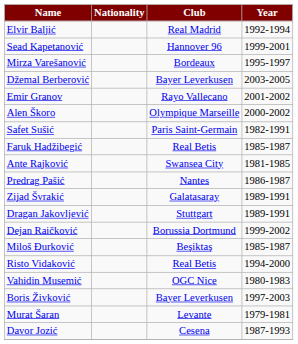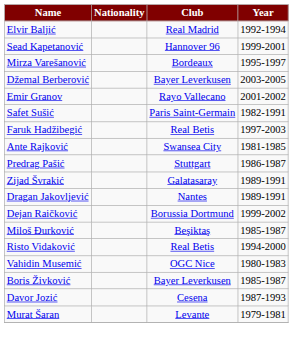- row: Alen Škoro | Olympique Marseille | 2000-2002
Faruk Hadžibegić | Year: 1985-1987 -> 1997-2003
Predrag Pašić | Club: Nantes -> Stuttgart
Dragan Jakovljević | Club: Stuttgart -> Nantes
Boris Živković | Year: 1997-2003 -> 1985-1987
rows swapped: Murat Šaran <-> Davor Jozić
